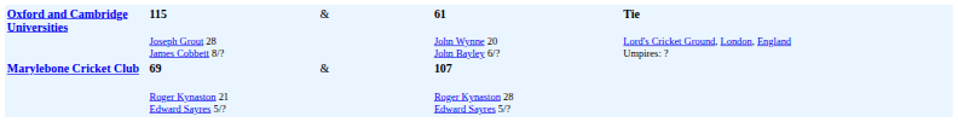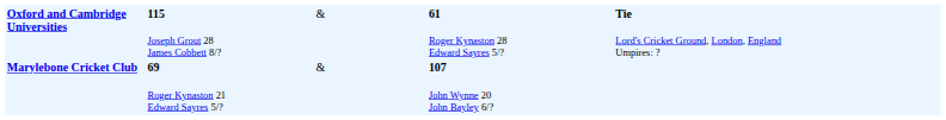Joseph Grout 28 James Cobbett 8/? | column 4: John Wynne 20 John Bayley 6/? -> Roger Kynaston 28 Edward Sayres 5/?
Roger Kynaston 21 Edward Sayres 5/? | column 4: Roger Kynaston 28 Edward Sayres 5/? -> John Wynne 20 John Bayley 6/?
